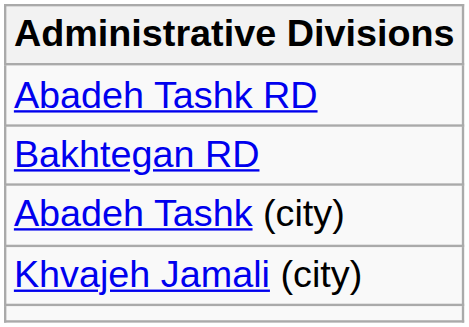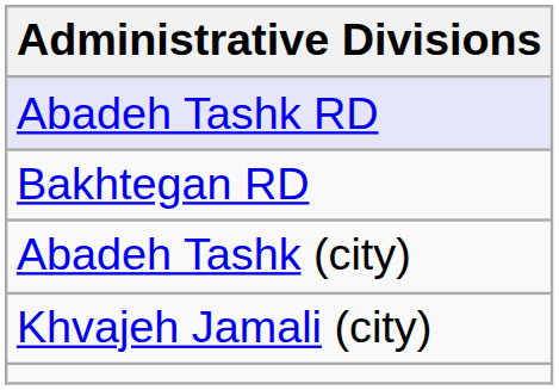row 2 | column 1: no background -> lavender background
